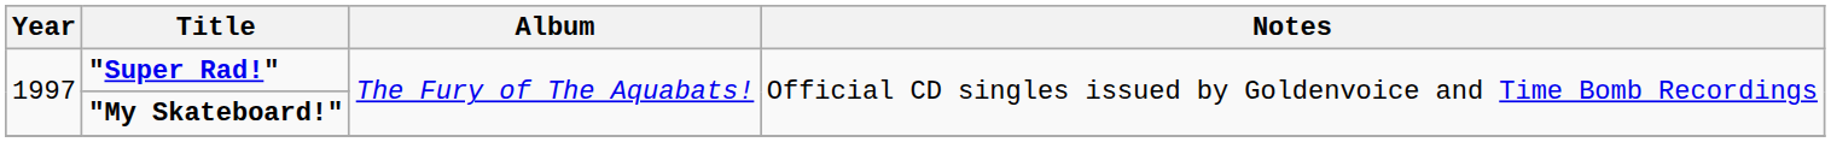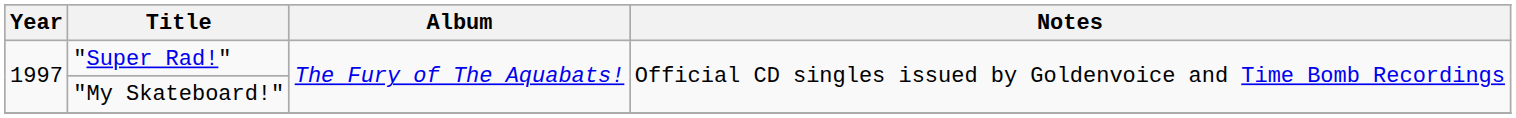"Super Rad!" | Title: bold -> normal
"My Skateboard!" | Title: bold -> normal
